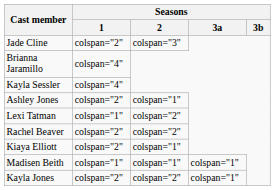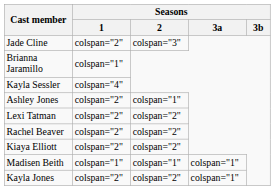Brianna Jaramillo | Seasons / 1: colspan="4" -> colspan="1"
Lexi Tatman | Seasons / 1: colspan="1" -> colspan="2"
Kiaya Elliott | Seasons / 2: colspan="1" -> colspan="2"
